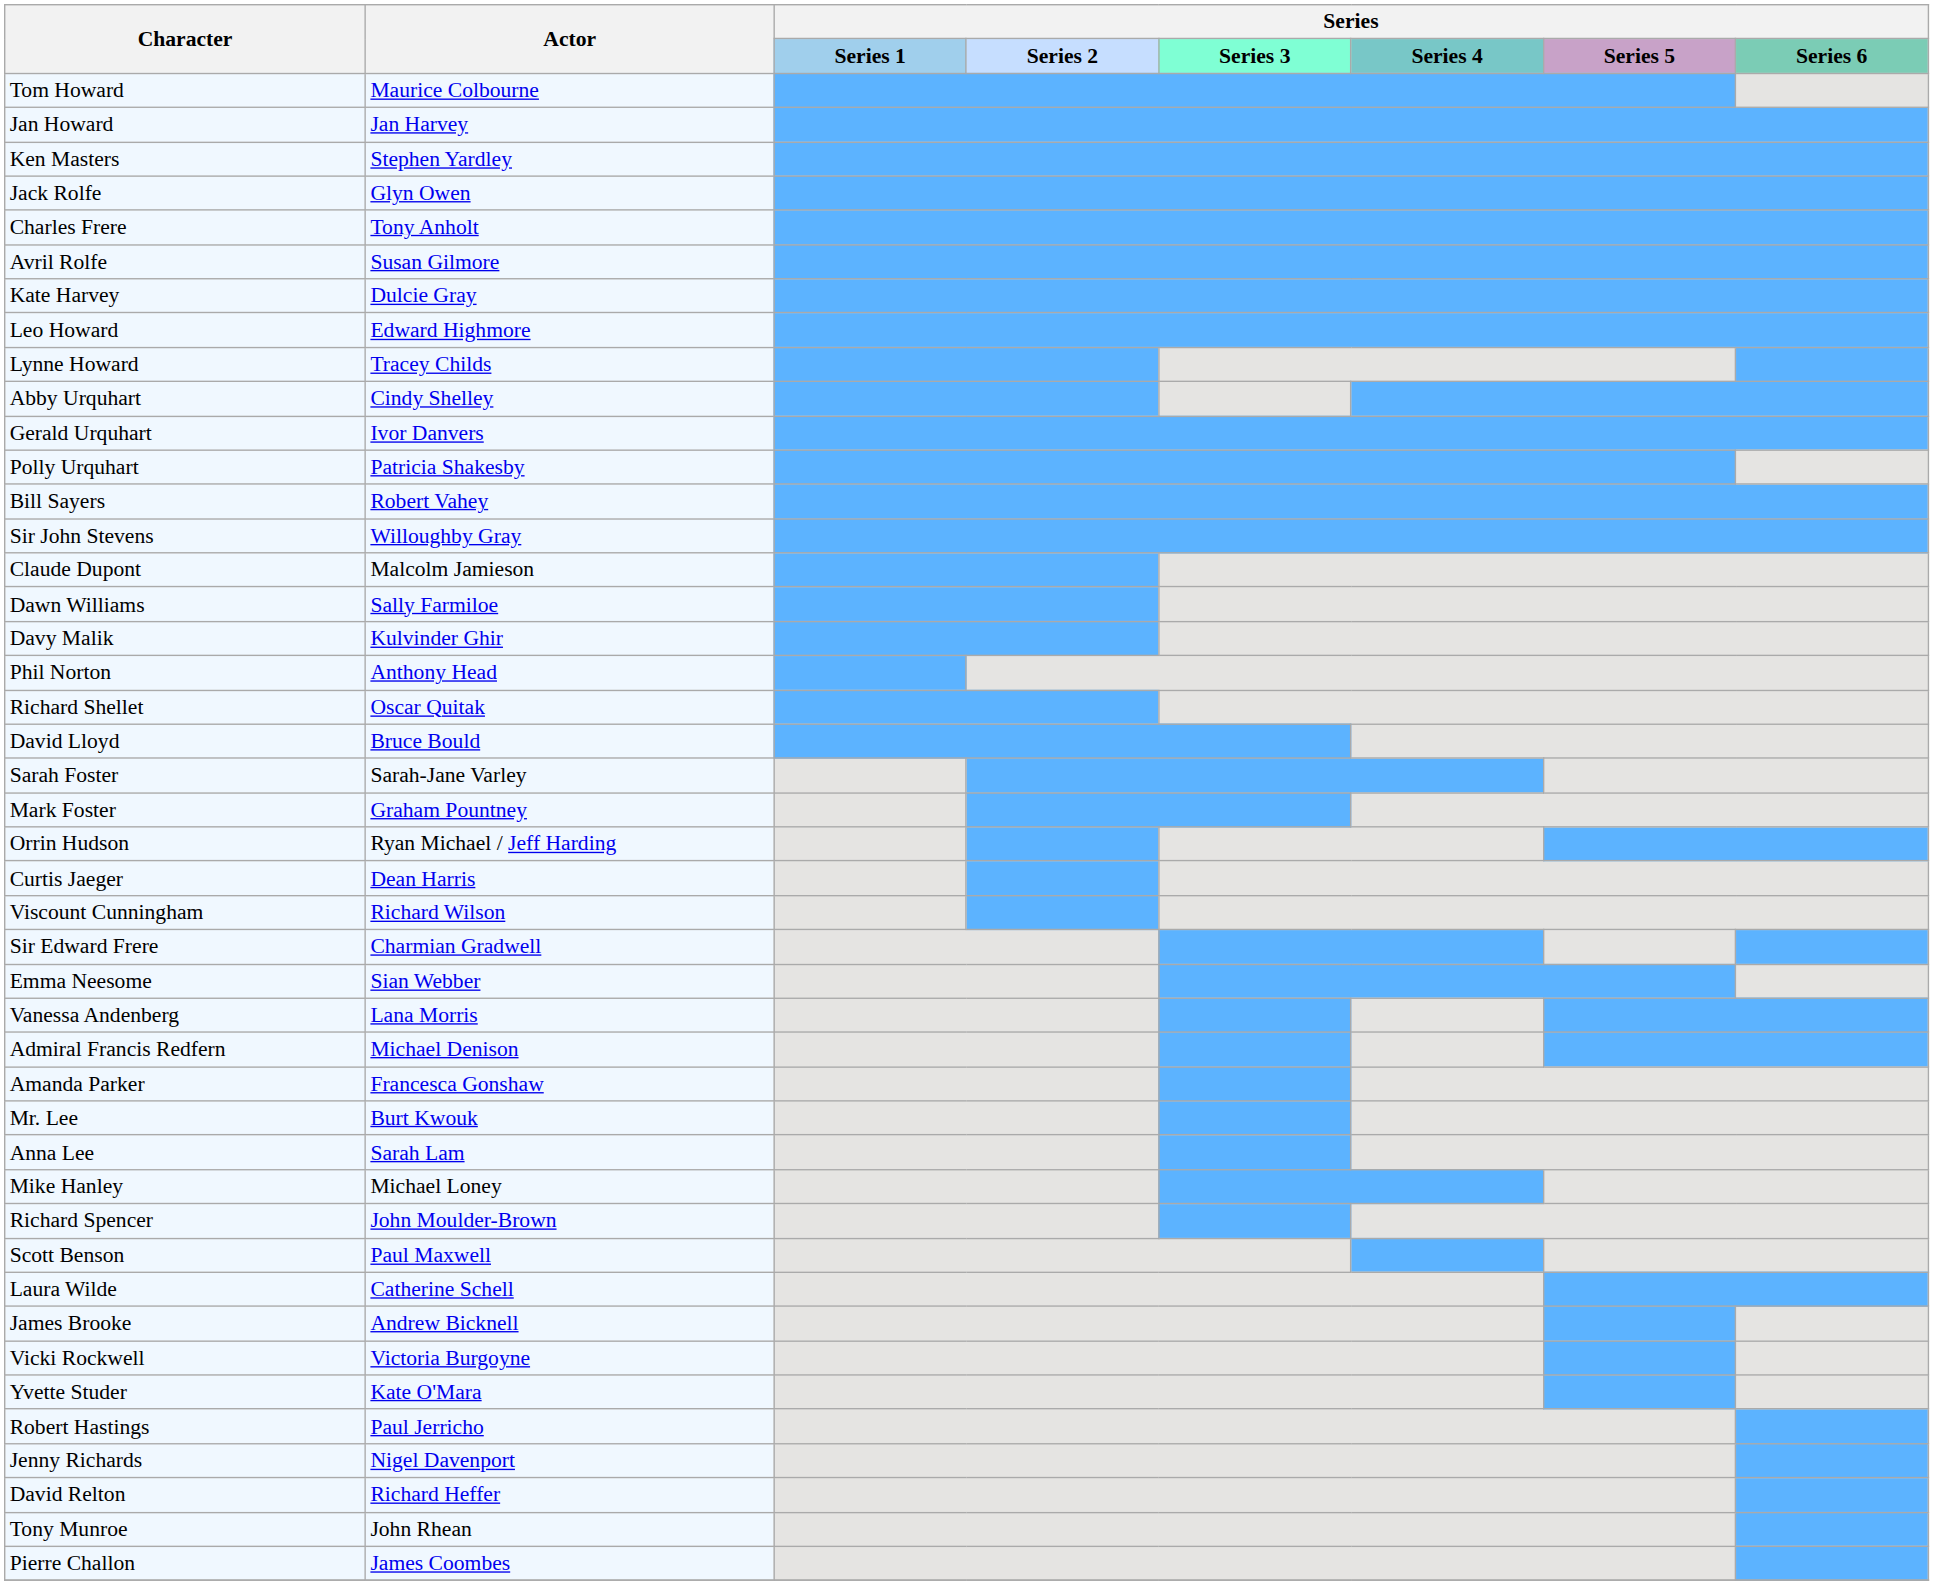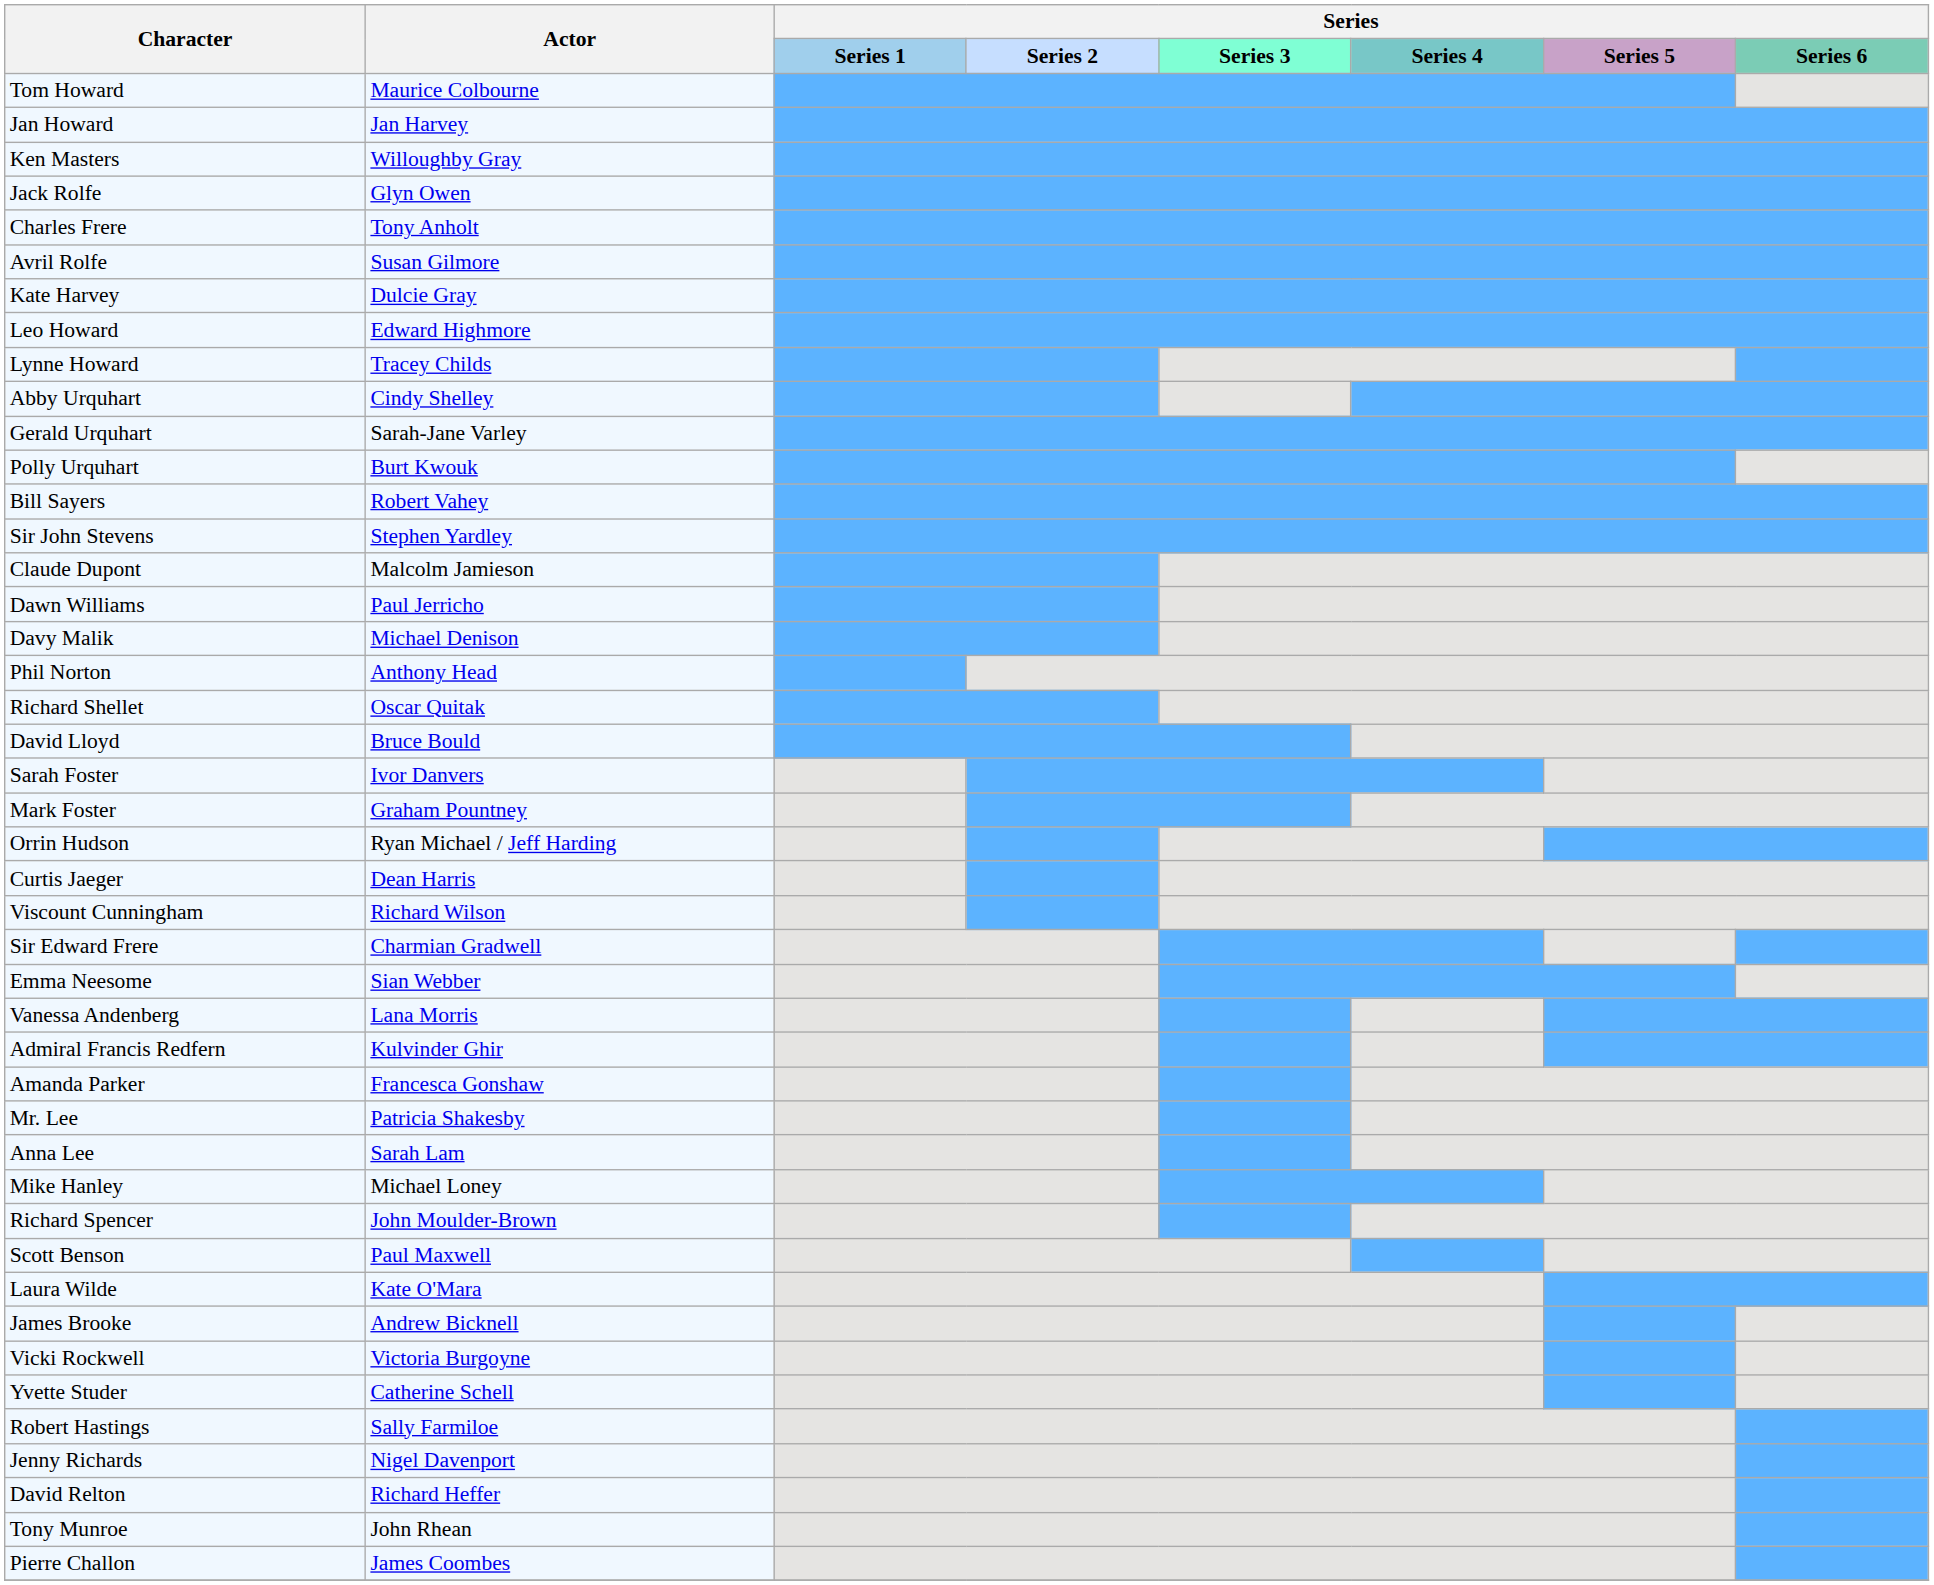Ken Masters | Actor: Stephen Yardley -> Willoughby Gray
Gerald Urquhart | Actor: Ivor Danvers -> Sarah-Jane Varley
Polly Urquhart | Actor: Patricia Shakesby -> Burt Kwouk
Sir John Stevens | Actor: Willoughby Gray -> Stephen Yardley
Dawn Williams | Actor: Sally Farmiloe -> Paul Jerricho
Davy Malik | Actor: Kulvinder Ghir -> Michael Denison
Sarah Foster | Actor: Sarah-Jane Varley -> Ivor Danvers
Admiral Francis Redfern | Actor: Michael Denison -> Kulvinder Ghir
Mr. Lee | Actor: Burt Kwouk -> Patricia Shakesby
Laura Wilde | Actor: Catherine Schell -> Kate O'Mara
Yvette Studer | Actor: Kate O'Mara -> Catherine Schell
Robert Hastings | Actor: Paul Jerricho -> Sally Farmiloe
